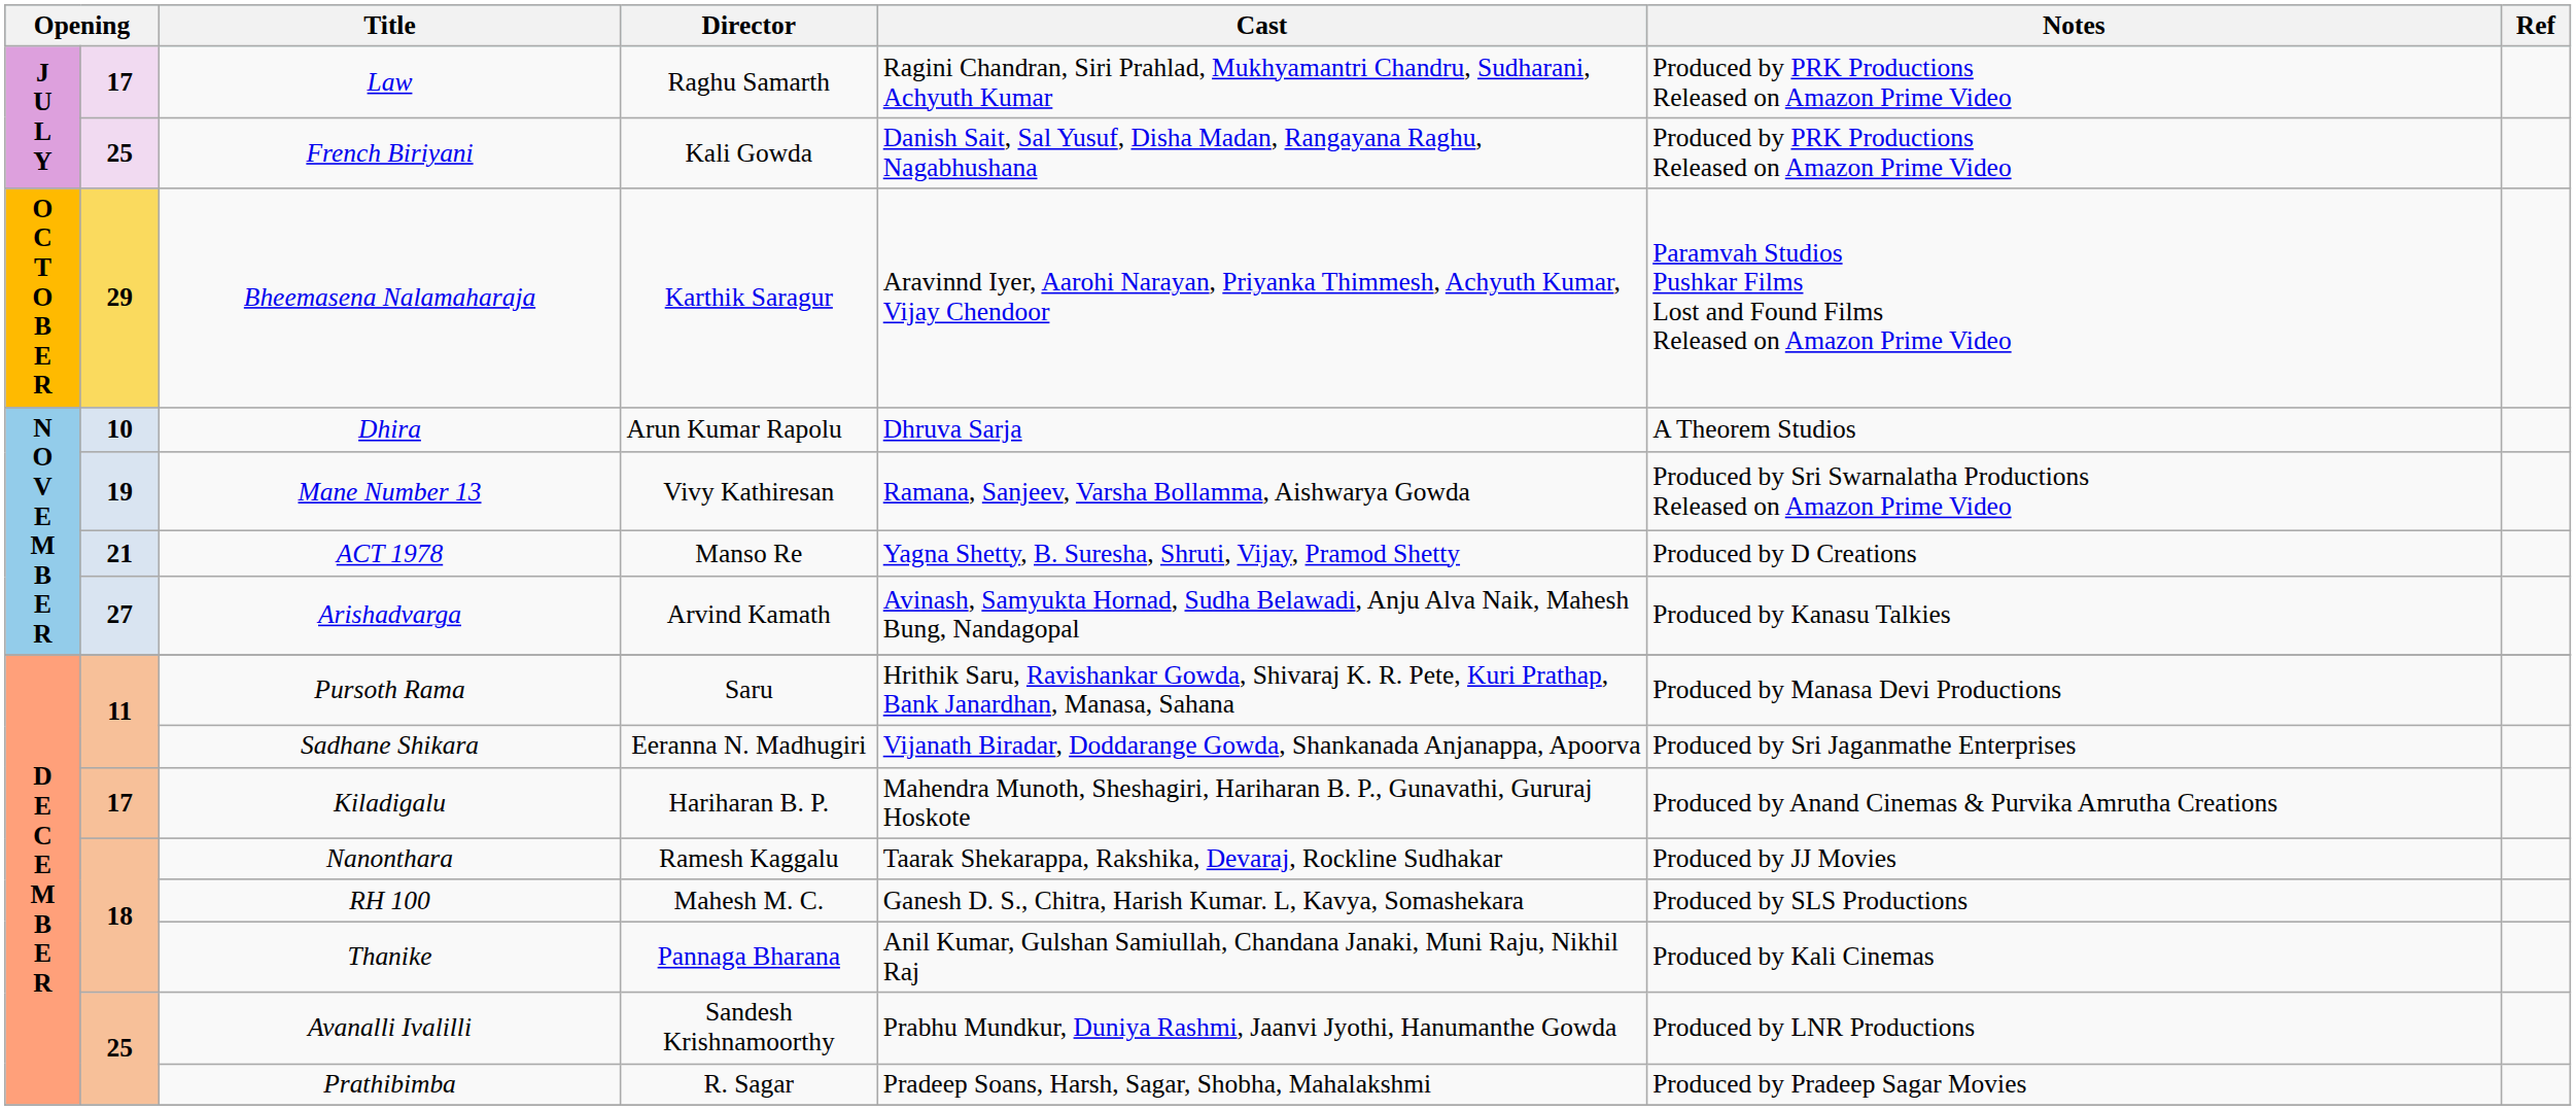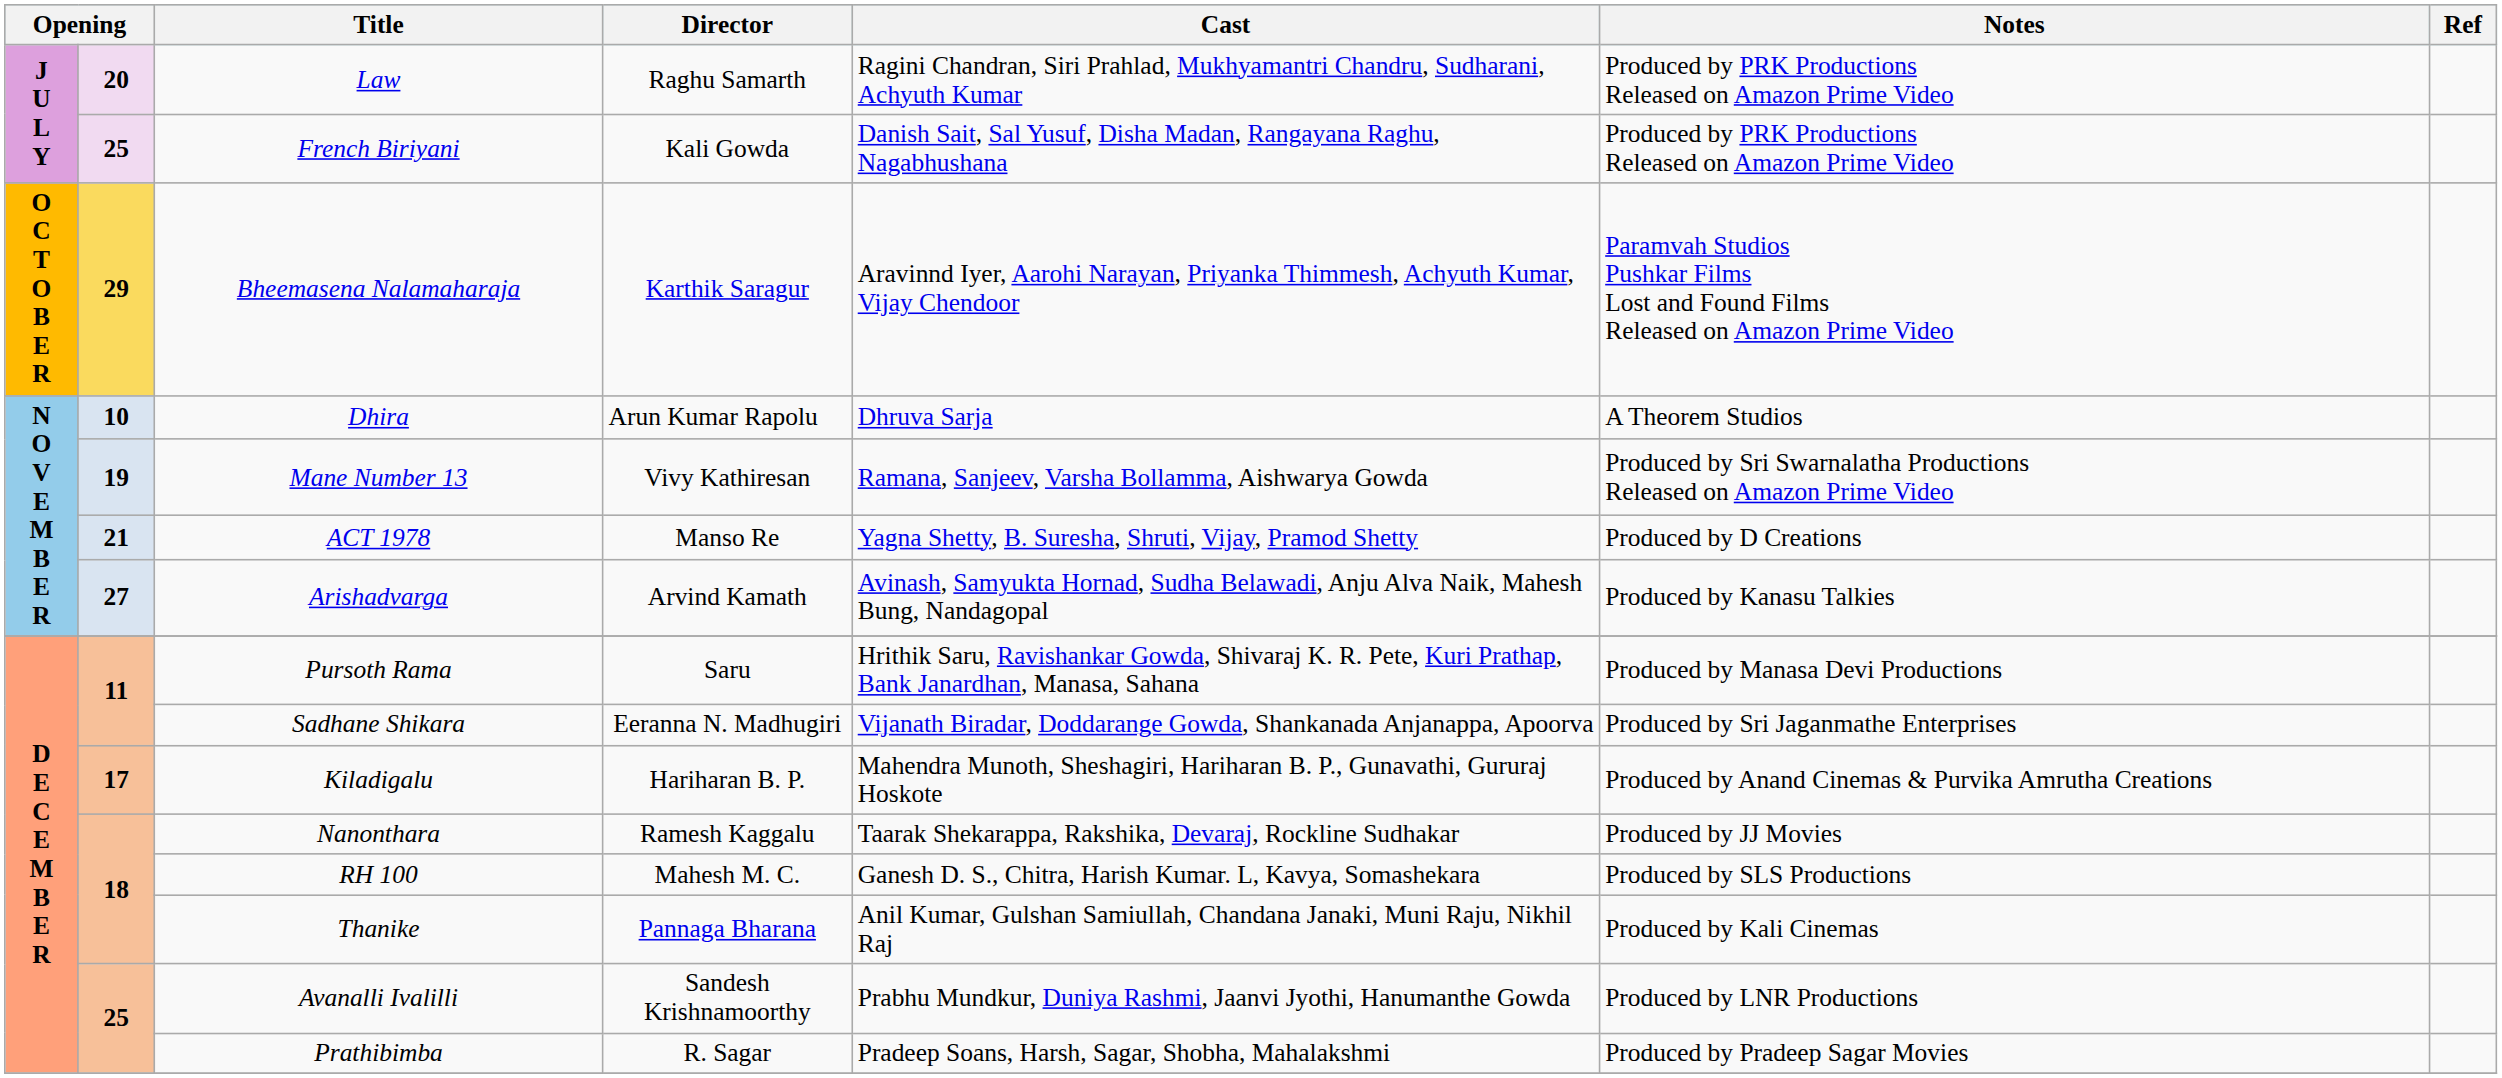Law | column 2: 17 -> 20
